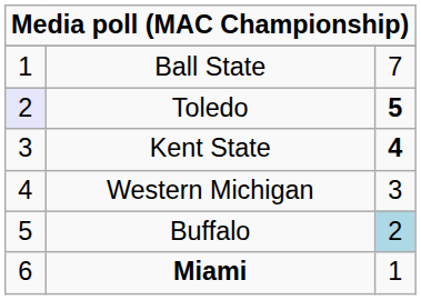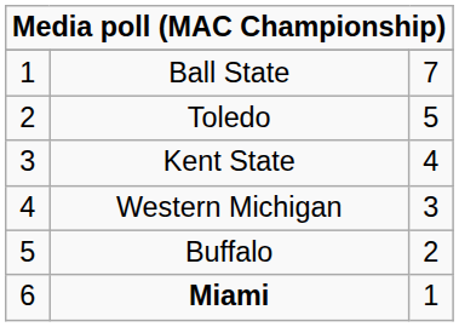Toledo | column 1: lavender background -> no background
Toledo | column 3: bold -> normal
Kent State | column 3: bold -> normal
Buffalo | column 3: lightblue background -> no background
